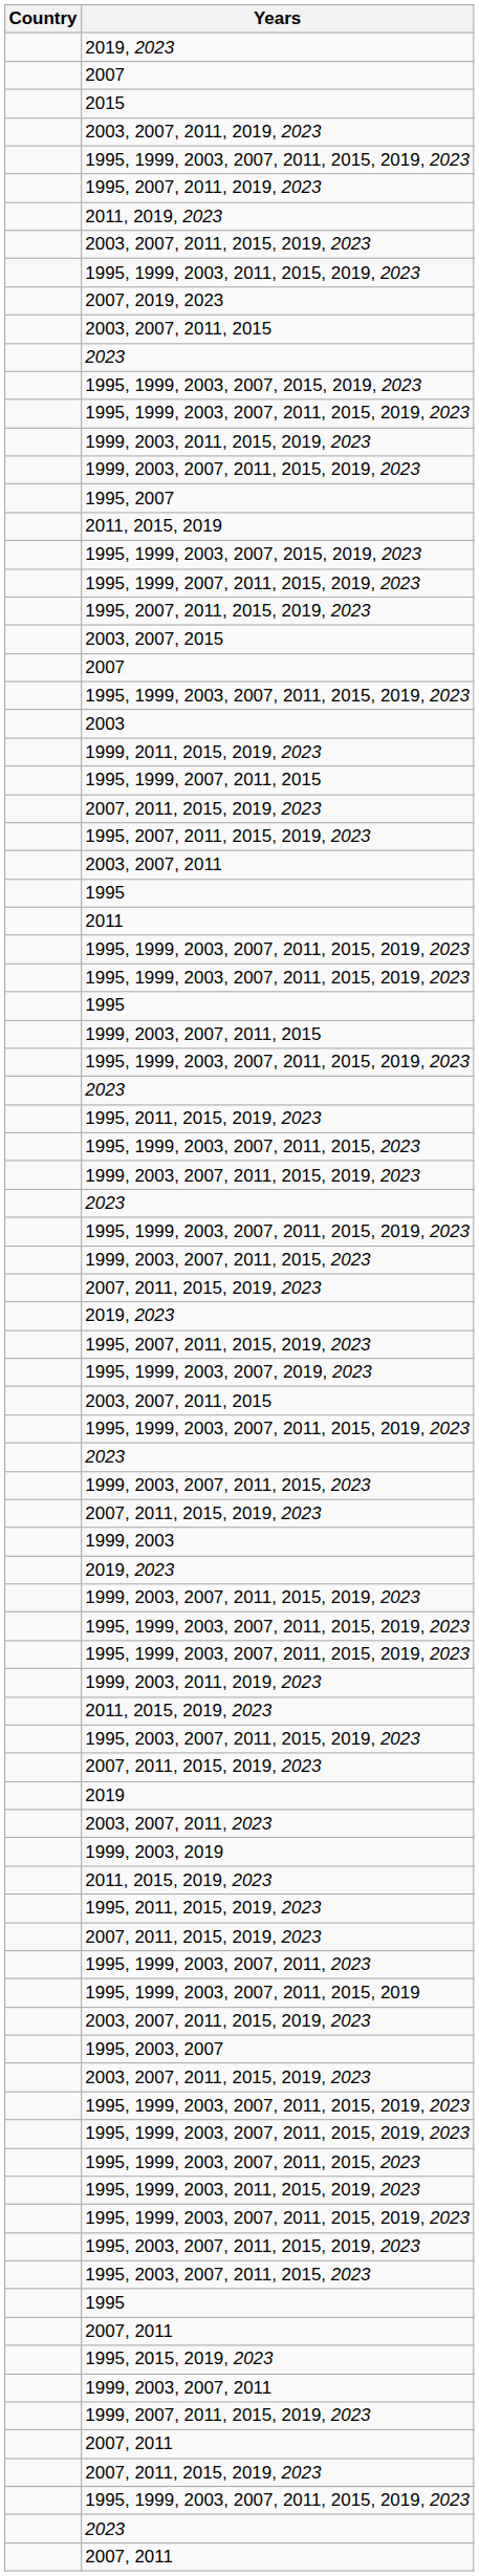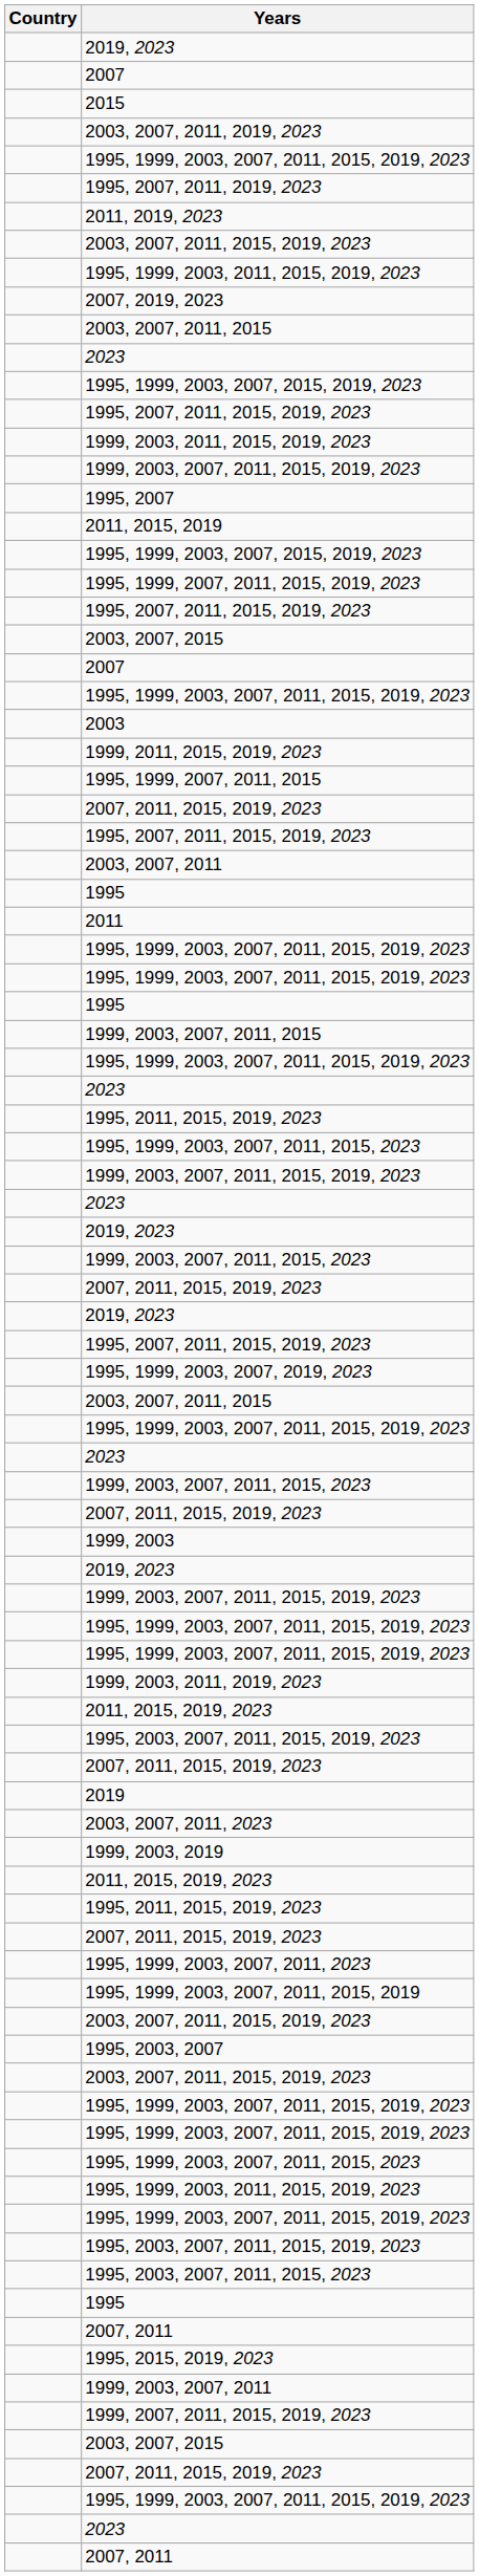row 15 | Years: 1995, 1999, 2003, 2007, 2011, 2015, 2019, 2023 -> 1995, 2007, 2011, 2015, 2019, 2023
row 44 | Years: 1995, 1999, 2003, 2007, 2011, 2015, 2019, 2023 -> 2019, 2023
row 87 | Years: 2007, 2011 -> 2003, 2007, 2015
